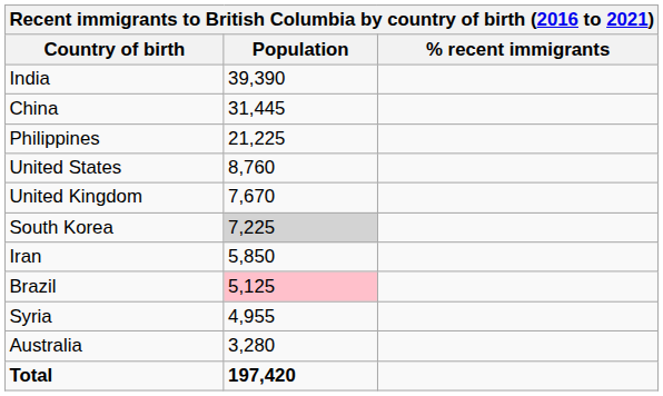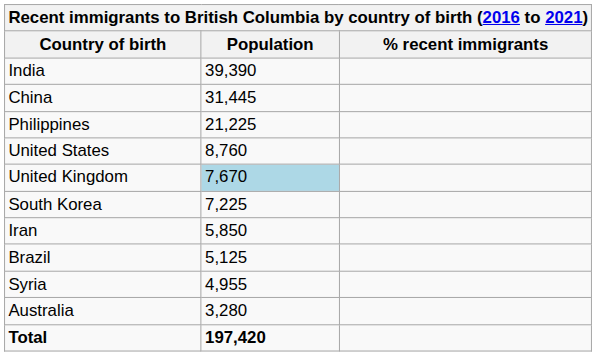United Kingdom | Population: no background -> lightblue background
South Korea | Population: lightgrey background -> no background
Brazil | Population: pink background -> no background
